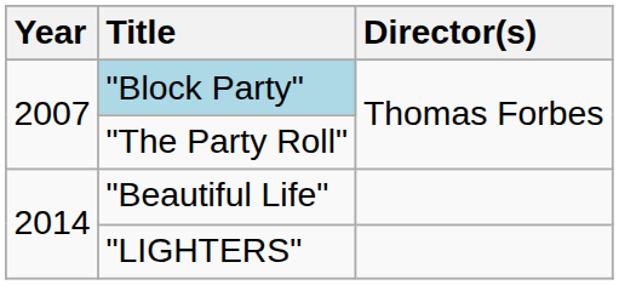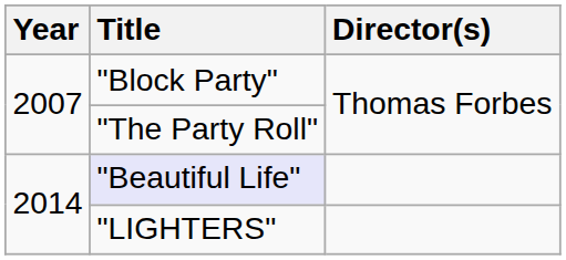"Block Party" | Title: lightblue background -> no background
"Beautiful Life" | Title: no background -> lavender background
